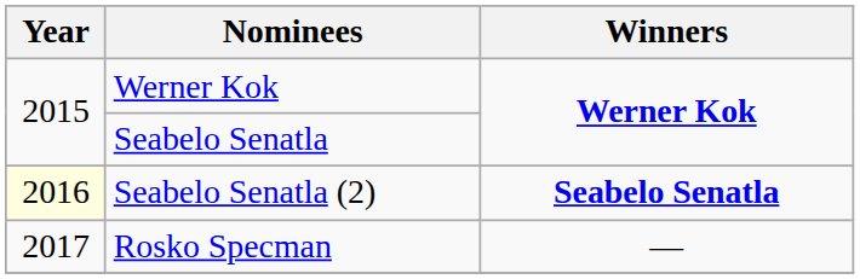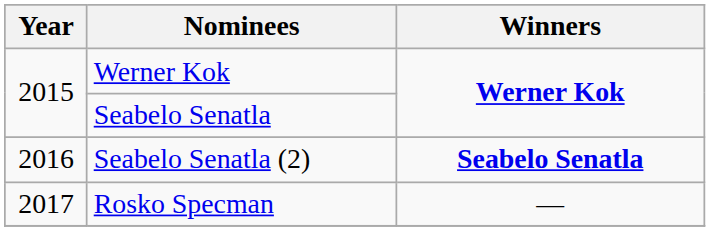Seabelo Senatla (2) | Year: lightyellow background -> no background
